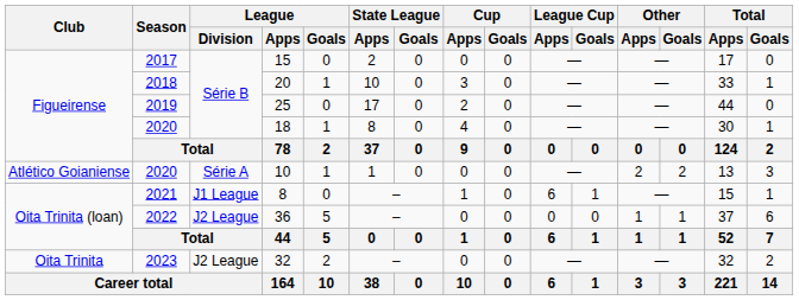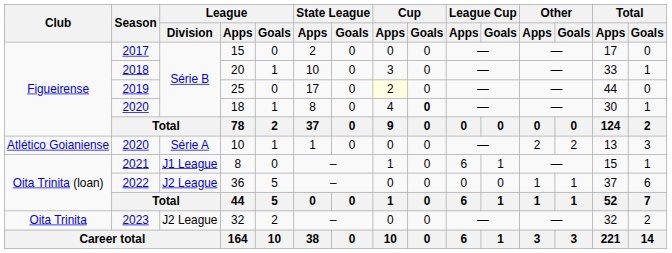25 | Cup / Apps: no background -> lightyellow background
18 | Cup / Goals: normal -> bold
